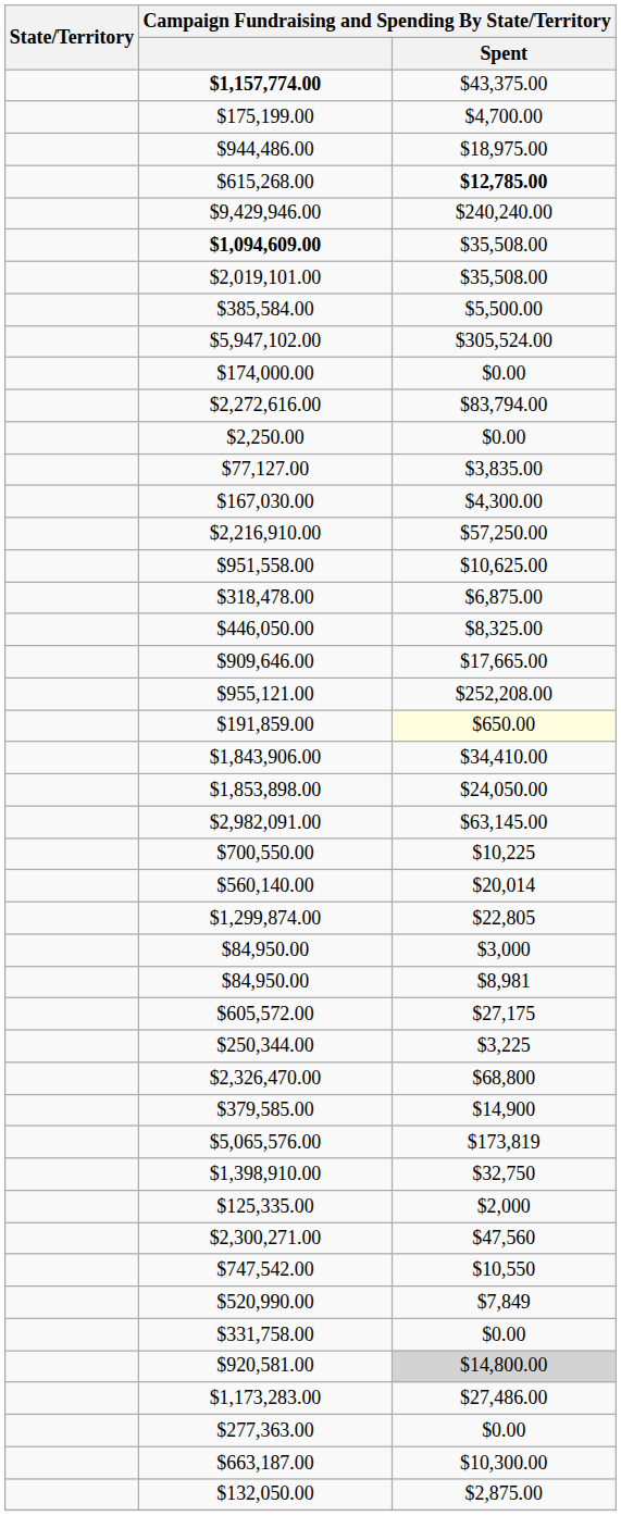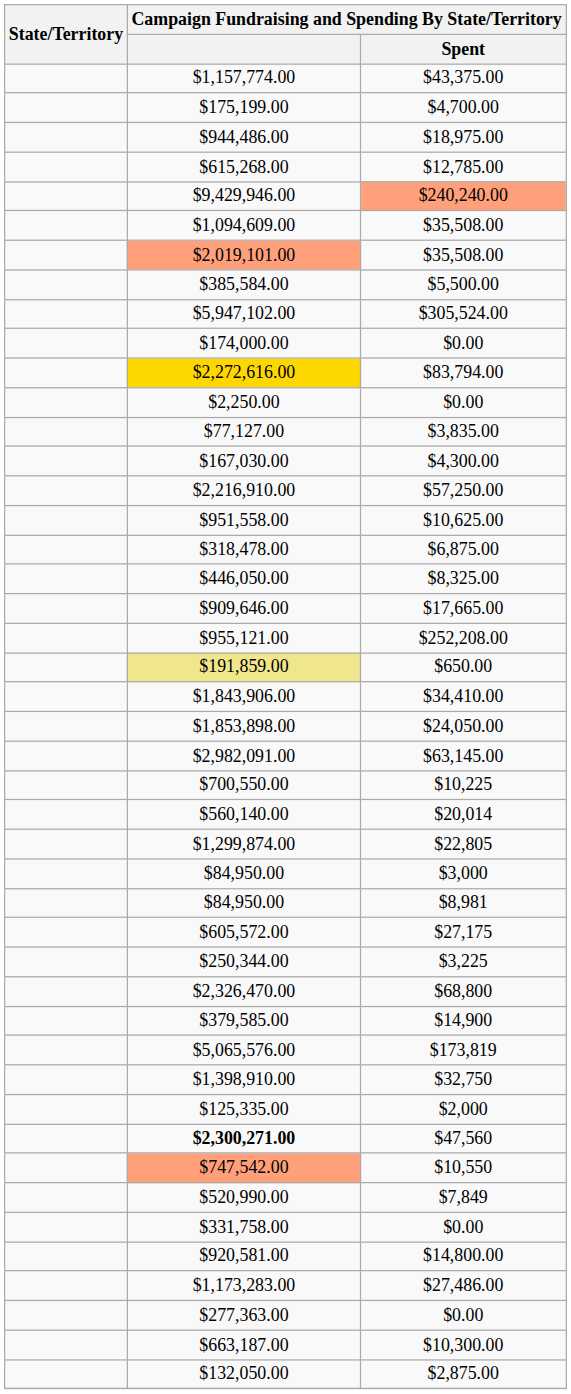$1,157,774.00 | column 2: bold -> normal
$615,268.00 | Campaign Fundraising and Spending By State/Territory / Spent: bold -> normal
$9,429,946.00 | Campaign Fundraising and Spending By State/Territory / Spent: no background -> lightsalmon background
$1,094,609.00 | column 2: bold -> normal
$2,019,101.00 | column 2: no background -> lightsalmon background
$2,272,616.00 | column 2: no background -> gold background
$191,859.00 | column 2: no background -> khaki background
$191,859.00 | Campaign Fundraising and Spending By State/Territory / Spent: lightyellow background -> no background
$2,300,271.00 | column 2: normal -> bold
$747,542.00 | column 2: no background -> lightsalmon background
$920,581.00 | Campaign Fundraising and Spending By State/Territory / Spent: lightgrey background -> no background
